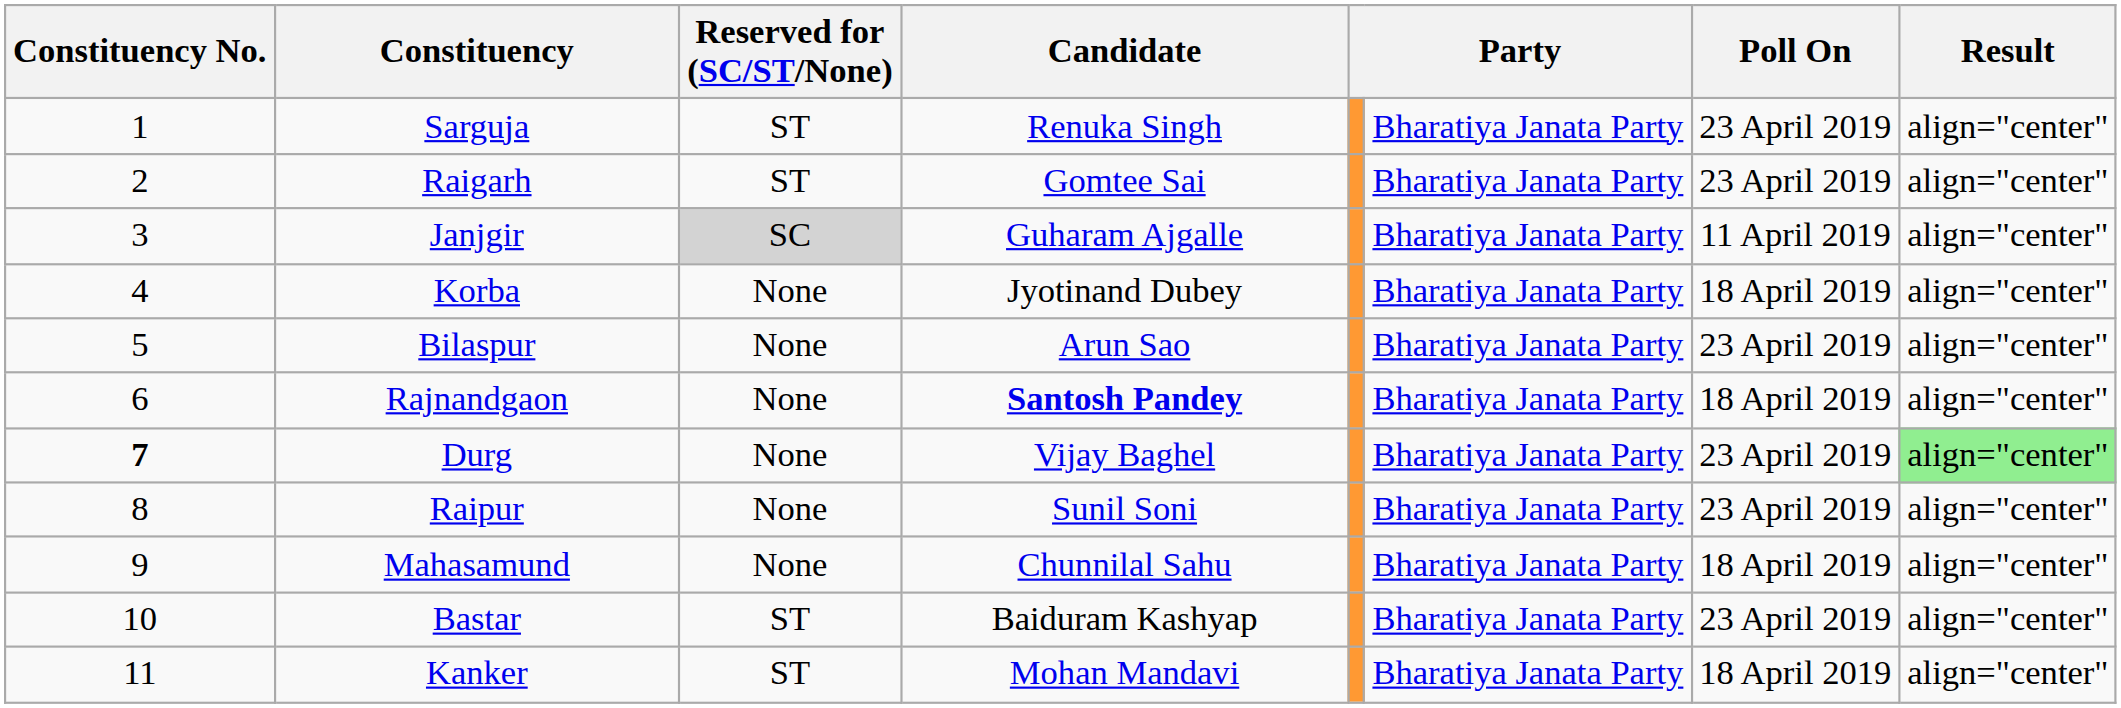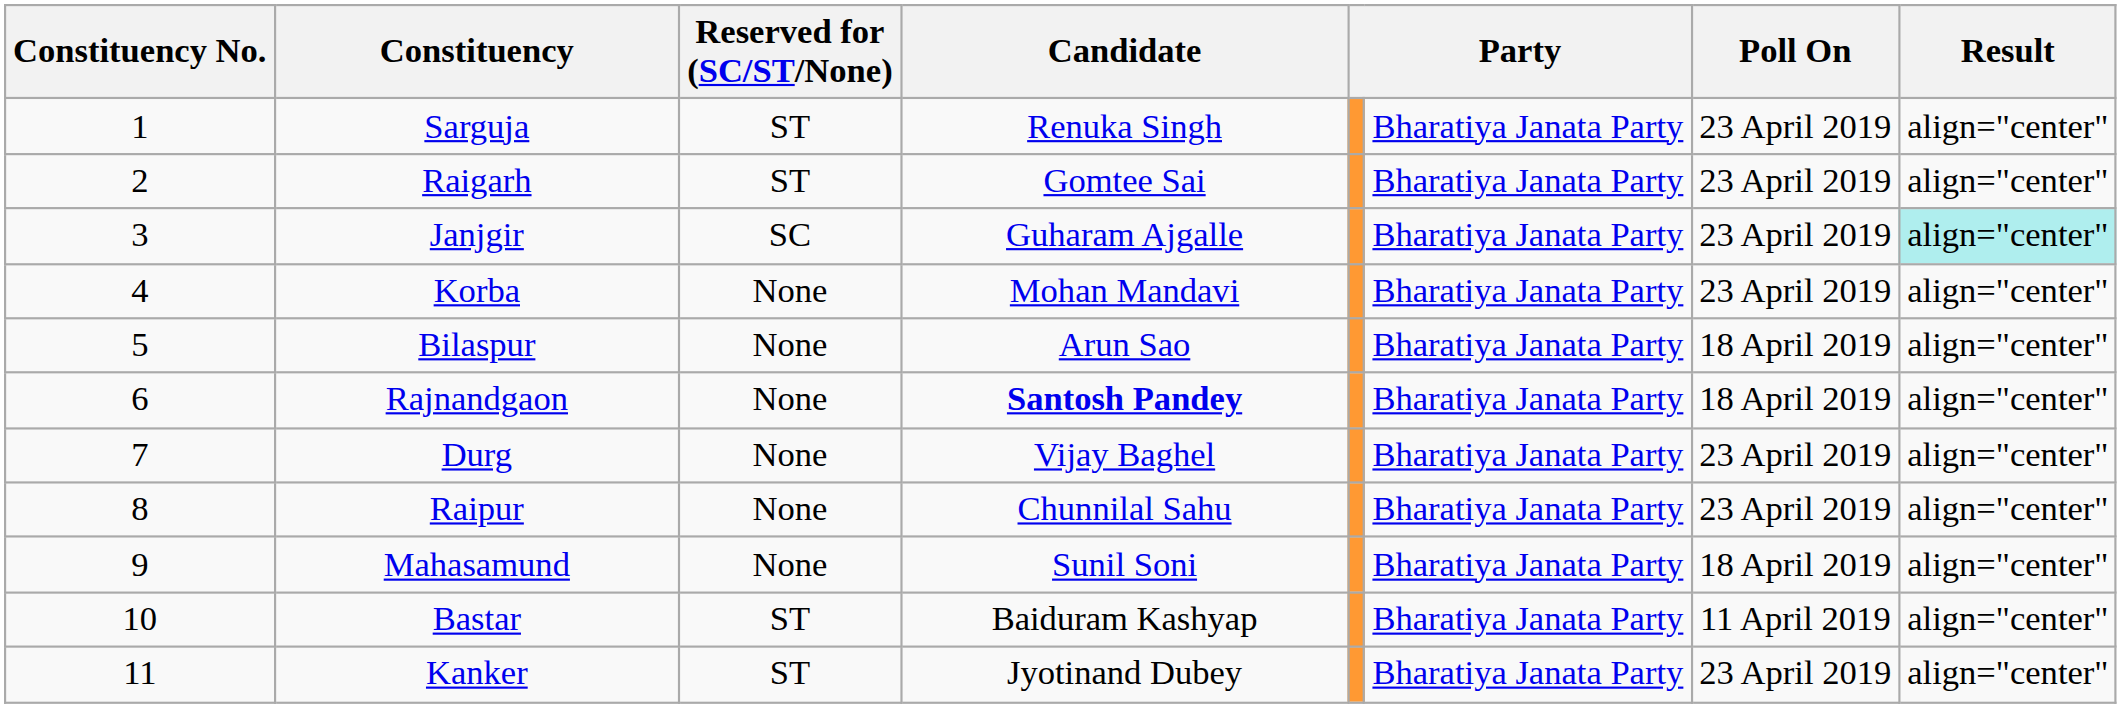Janjgir | Reserved for (SC/ST/None): lightgrey background -> no background
Janjgir | Poll On: 11 April 2019 -> 23 April 2019
Janjgir | Result: no background -> paleturquoise background
Korba | Candidate: Jyotinand Dubey -> Mohan Mandavi
Korba | Poll On: 18 April 2019 -> 23 April 2019
Bilaspur | Poll On: 23 April 2019 -> 18 April 2019
Durg | Constituency No.: bold -> normal
Durg | Result: lightgreen background -> no background
Raipur | Candidate: Sunil Soni -> Chunnilal Sahu
Mahasamund | Candidate: Chunnilal Sahu -> Sunil Soni
Bastar | Poll On: 23 April 2019 -> 11 April 2019
Kanker | Candidate: Mohan Mandavi -> Jyotinand Dubey
Kanker | Poll On: 18 April 2019 -> 23 April 2019
